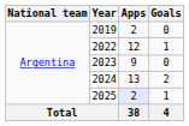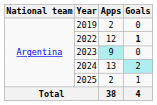2022 | Goals: normal -> bold
2023 | Apps: no background -> paleturquoise background
2024 | Goals: no background -> paleturquoise background
2025 | Apps: lavender background -> no background
